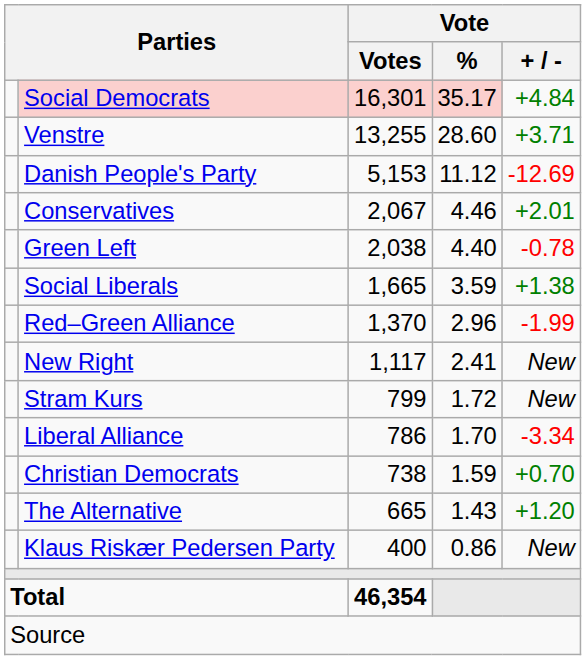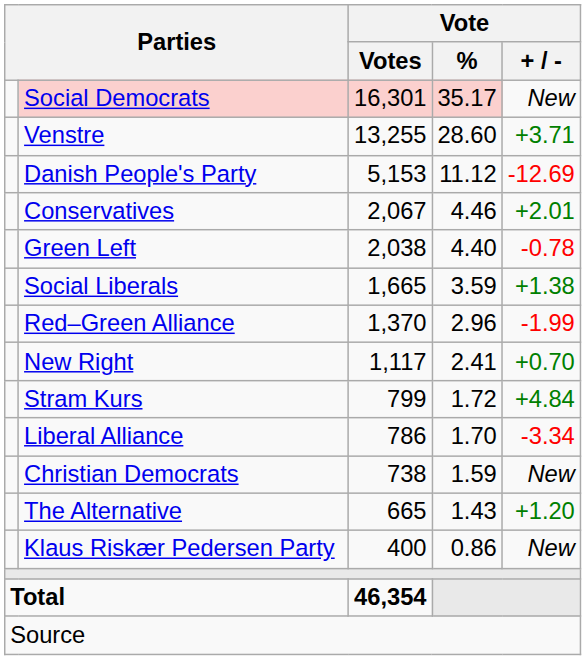Social Democrats | Vote / + / -: +4.84 -> New
New Right | Vote / + / -: New -> +0.70
Stram Kurs | Vote / + / -: New -> +4.84
Christian Democrats | Vote / + / -: +0.70 -> New
